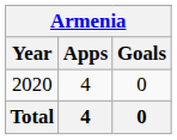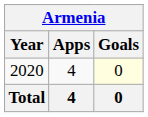2020 | Goals: no background -> lightyellow background
